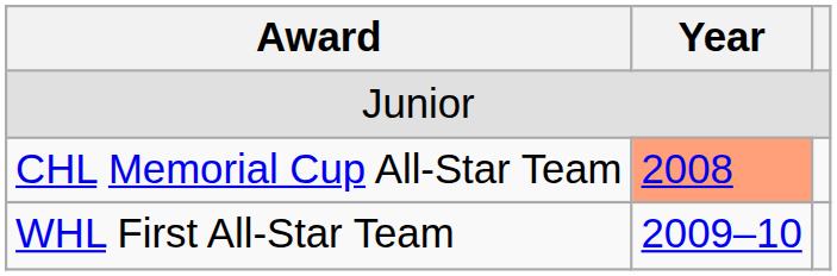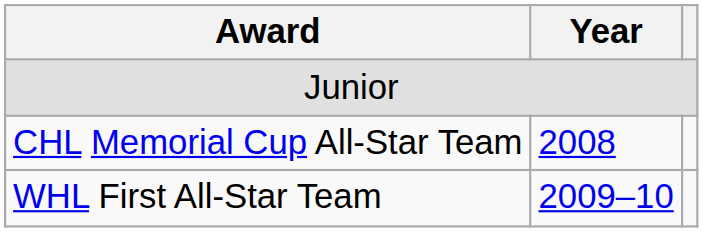CHL Memorial Cup All-Star Team | Year: lightsalmon background -> no background
